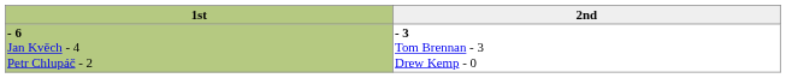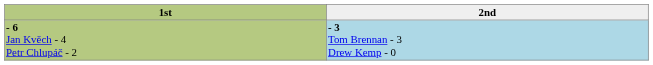- 6 Jan Kvěch - 4 Petr Chlupáč - 2 | 2nd: no background -> lightblue background
